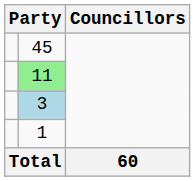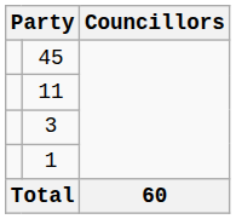11 | column 2: lightgreen background -> no background
3 | column 2: lightblue background -> no background
